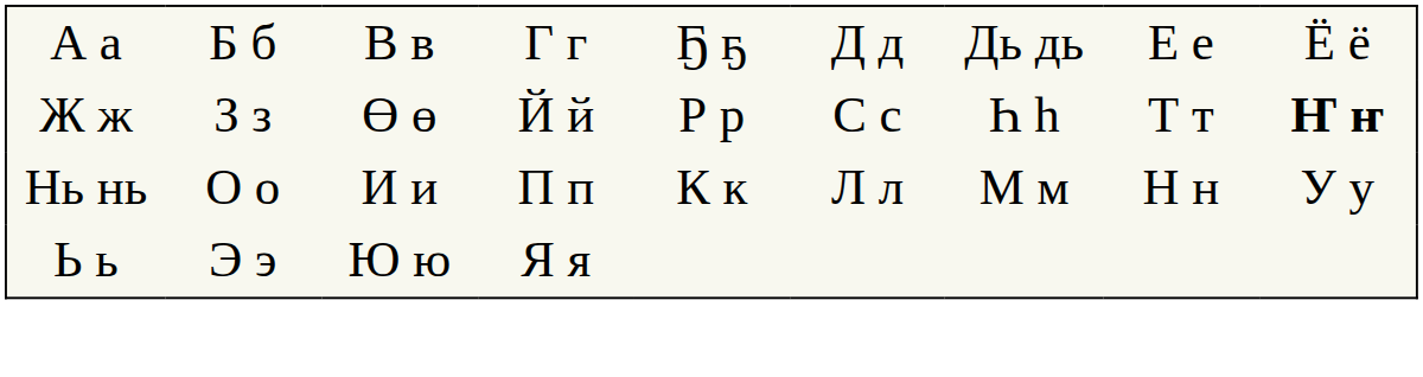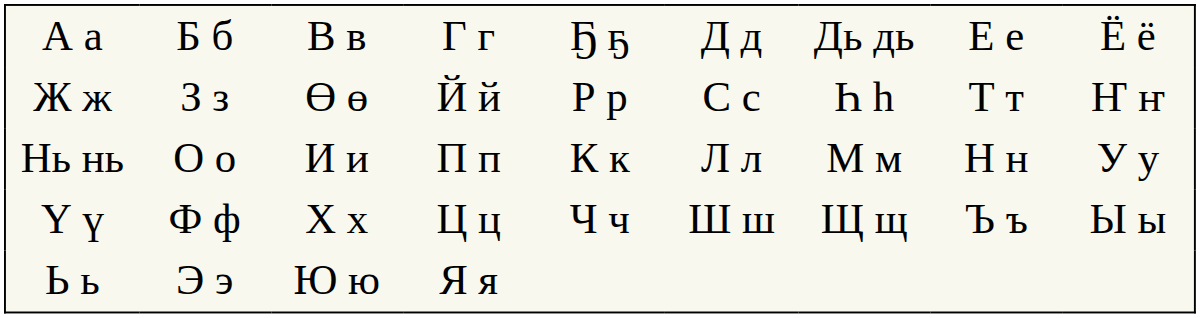Ж ж | column 9: bold -> normal
+ row: Ү ү | Ф ф | Х х | Ц ц | Ч ч | Ш ш | Щ щ | Ъ ъ | Ы ы
